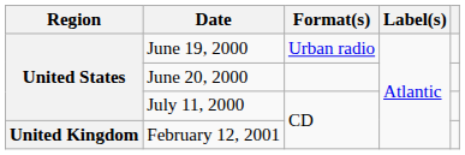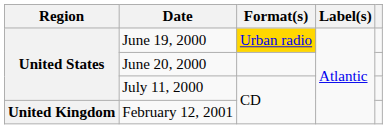June 19, 2000 | Format(s): no background -> gold background
